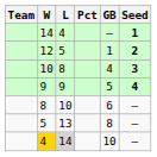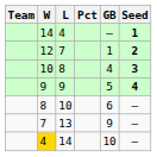row 3 | L: 5 -> 7
row 7 | W: 5 -> 7
row 7 | GB: 8 -> 9
row 8 | L: lightgrey background -> no background
